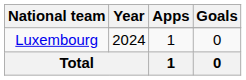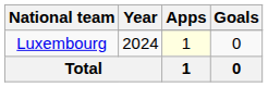2024 | Apps: no background -> lightyellow background
